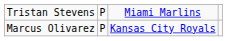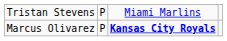Marcus Olivarez | column 3: normal -> bold
